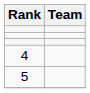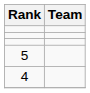row 5 | Rank: 4 -> 5
row 6 | Rank: 5 -> 4
